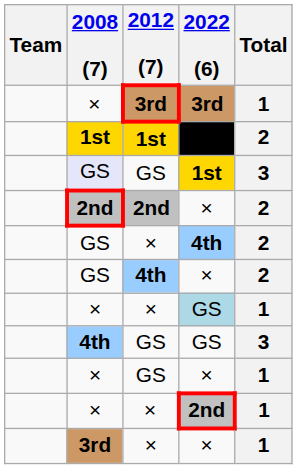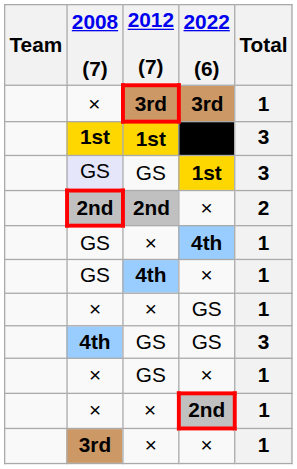row 3 | Total: 2 -> 3
row 6 | Total: 2 -> 1
row 7 | Total: 2 -> 1
row 8 | 2022 (6): lightblue background -> no background
